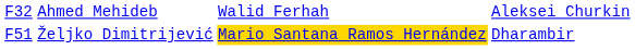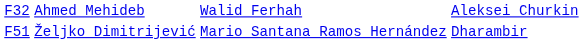Željko Dimitrijević | column 3: gold background -> no background
